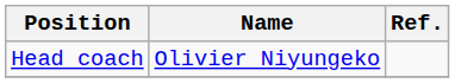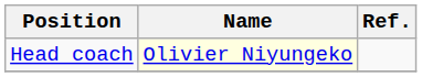Head coach | Name: no background -> lightyellow background
